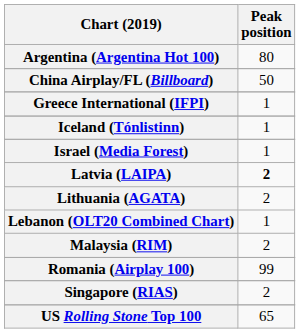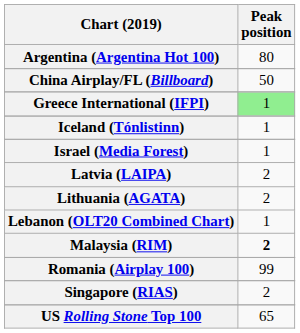Greece International (IFPI) | Peak position: no background -> lightgreen background
Latvia (LAIPA) | Peak position: bold -> normal
Malaysia (RIM) | Peak position: normal -> bold
